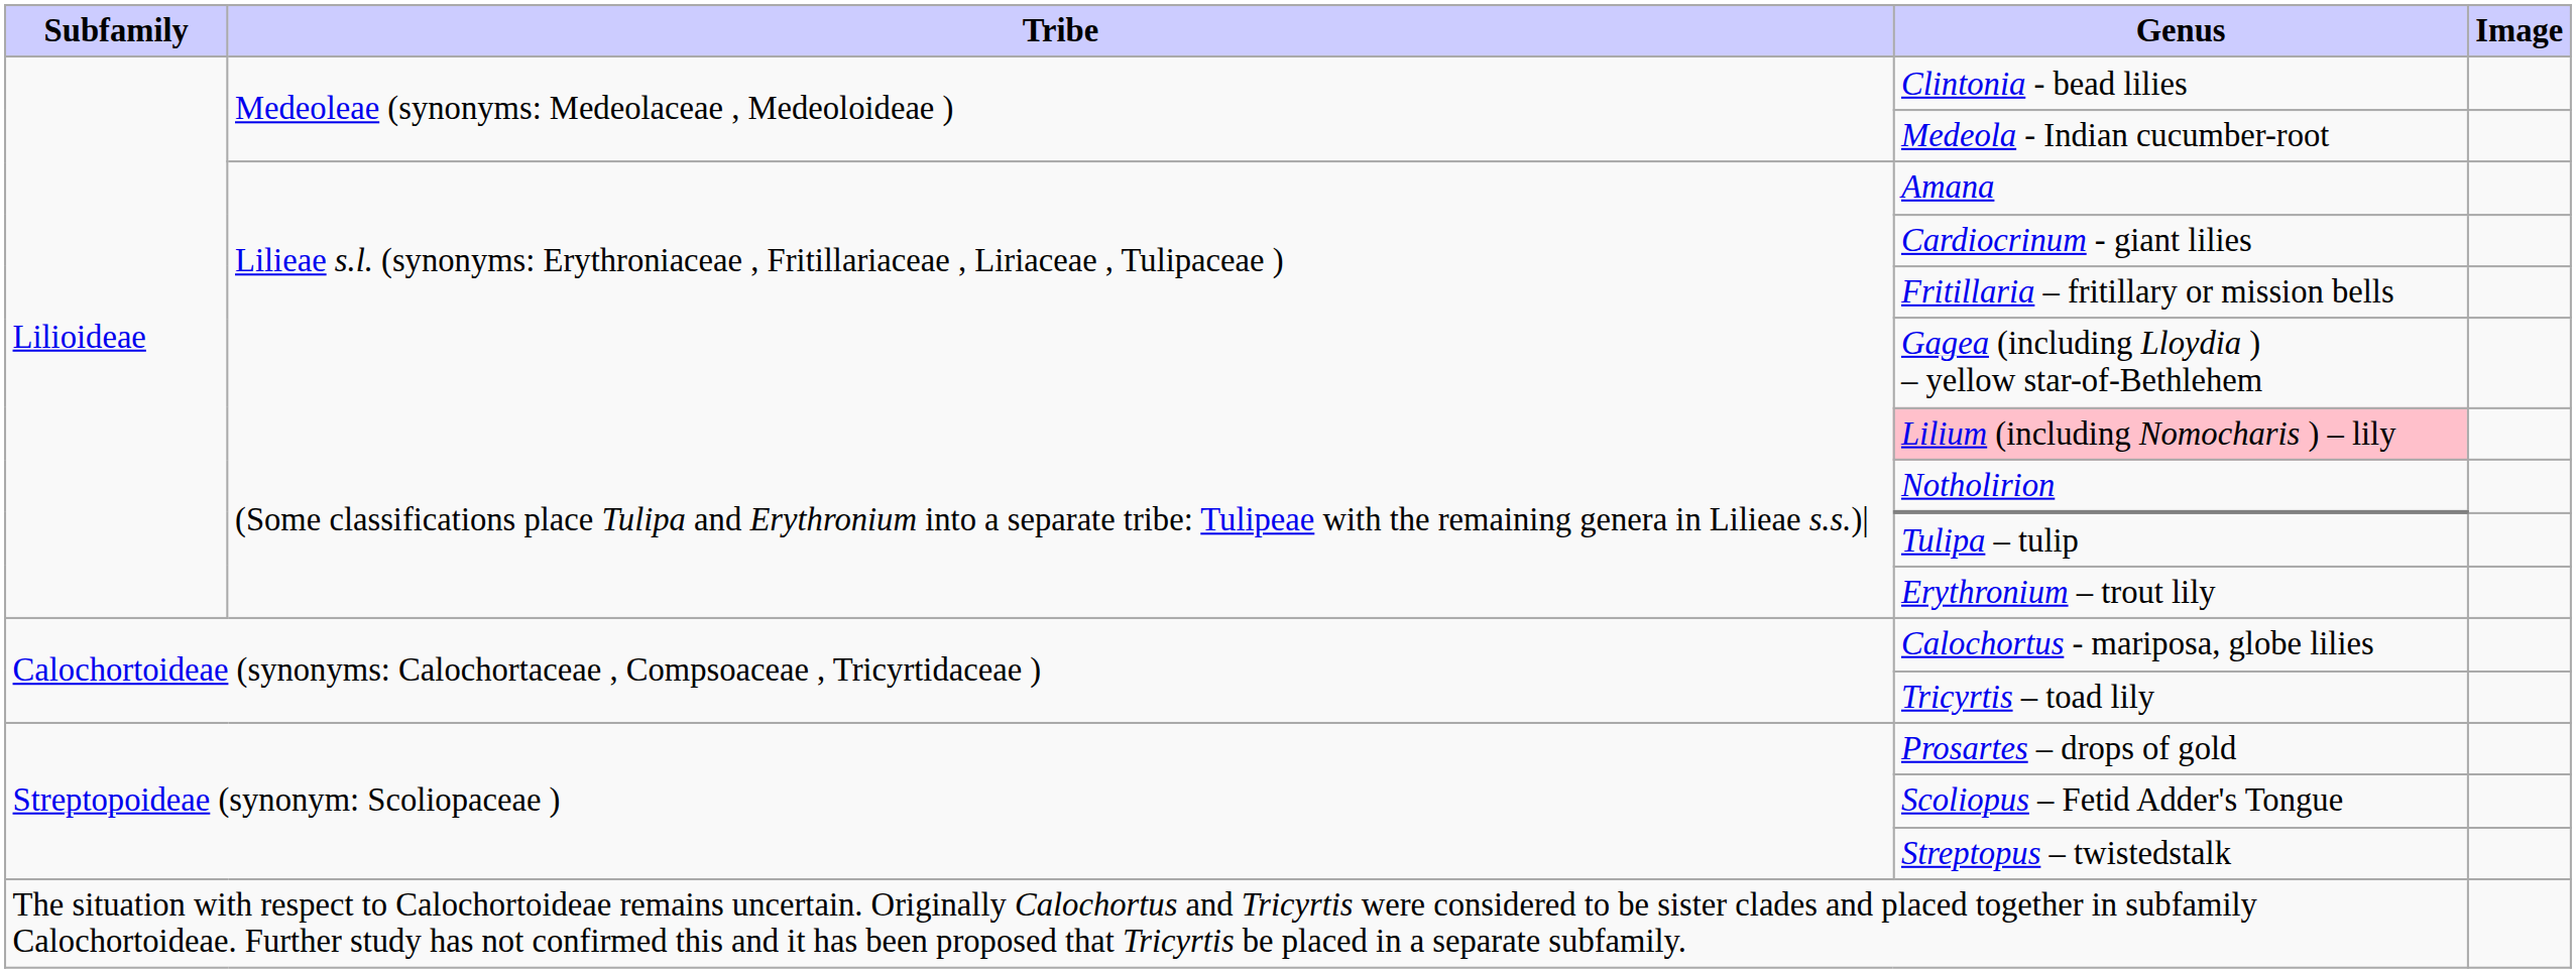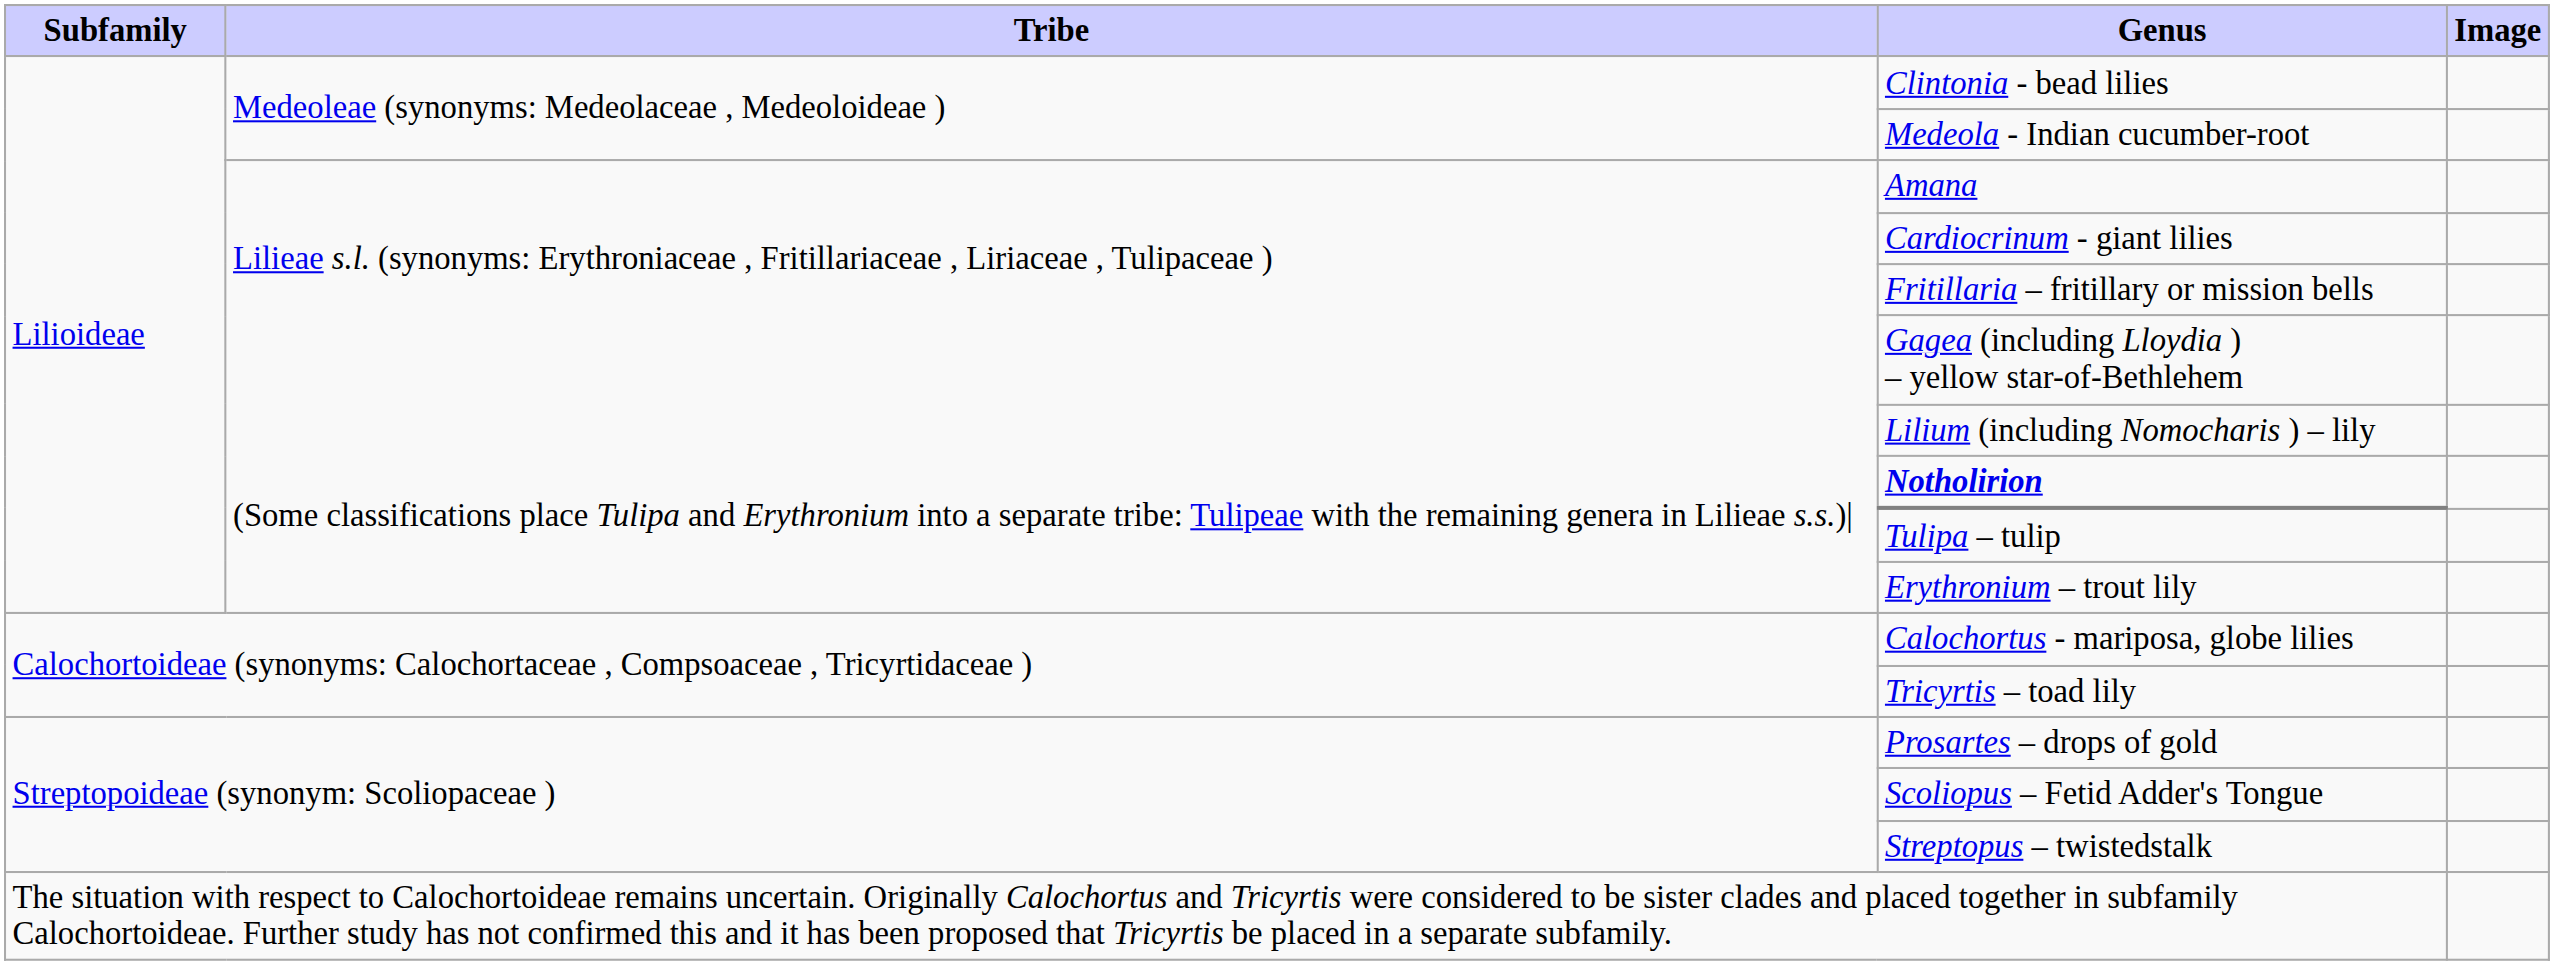Lilium (including Nomocharis ) – lily | Genus: pink background -> no background
Notholirion | Genus: normal -> bold
